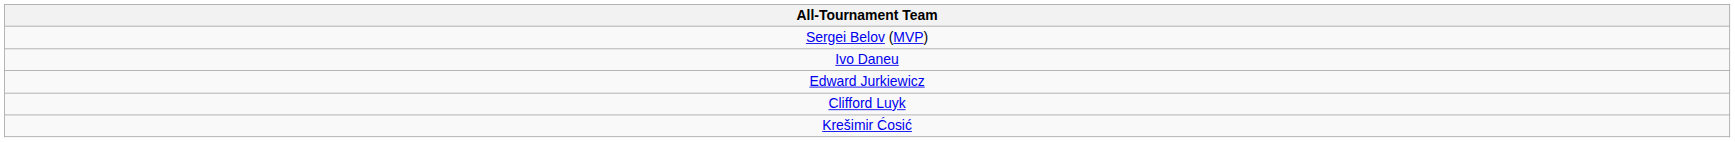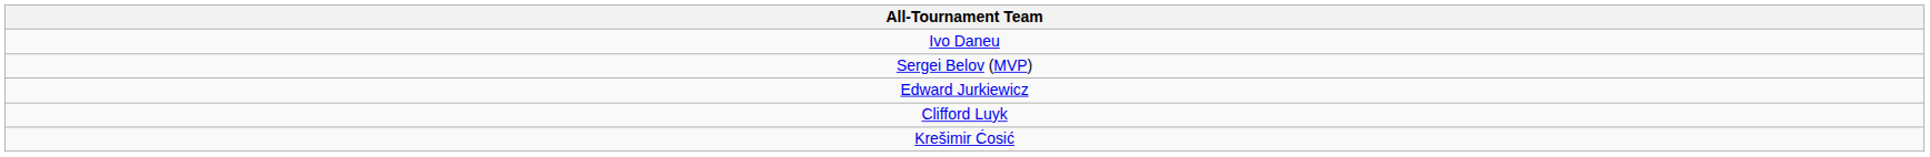row 2 | column 1: Sergei Belov (MVP) -> Ivo Daneu
row 3 | column 1: Ivo Daneu -> Sergei Belov (MVP)
